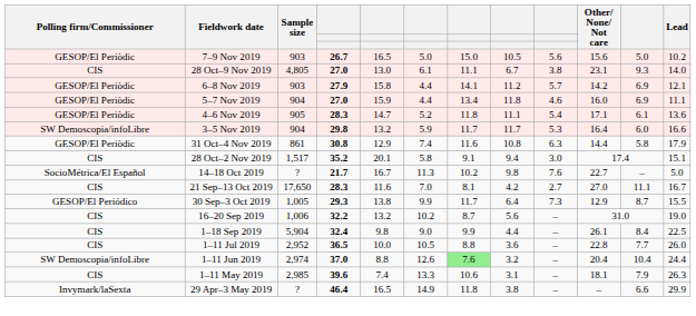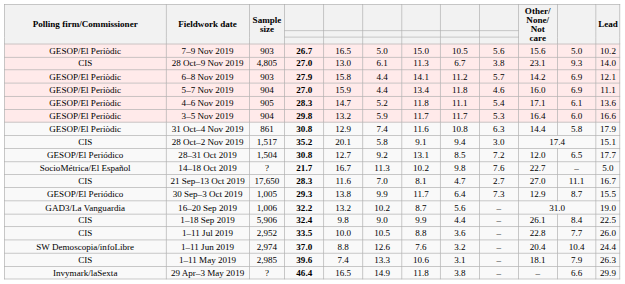28 Oct–9 Nov 2019 | column 7: 11.1 -> 11.3
3–5 Nov 2019 | Polling firm/Commissioner: SW Demoscopia/infoLibre -> GESOP/El Periòdic
+ row: GESOP/El Periódico | 28–31 Oct 2019 | 1,504 | 30.8 | 12.7 | 9.2 | 13.1 | 8.5 | 7.2 | 12.0 | 6.5 | 17.7
21 Sep–13 Oct 2019 | column 8: 4.2 -> 4.7
16–20 Sep 2019 | Polling firm/Commissioner: CIS -> GAD3/La Vanguardia
1–18 Sep 2019 | Sample size: 5,904 -> 5,906
1–11 Jul 2019 | column 4: 36.5 -> 33.5
1–11 Jun 2019 | column 7: lightgreen background -> no background
